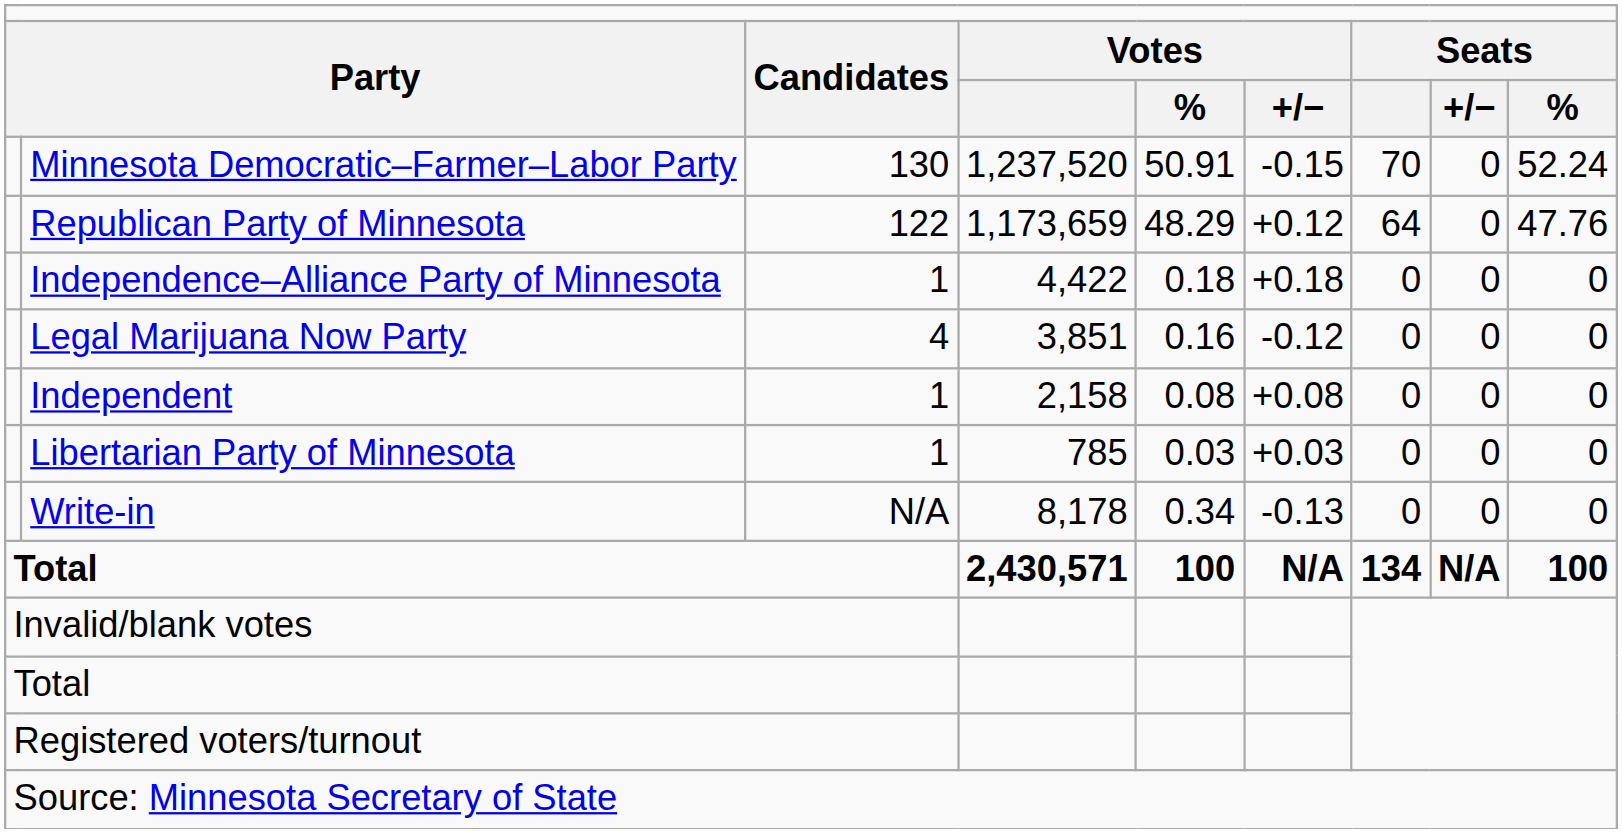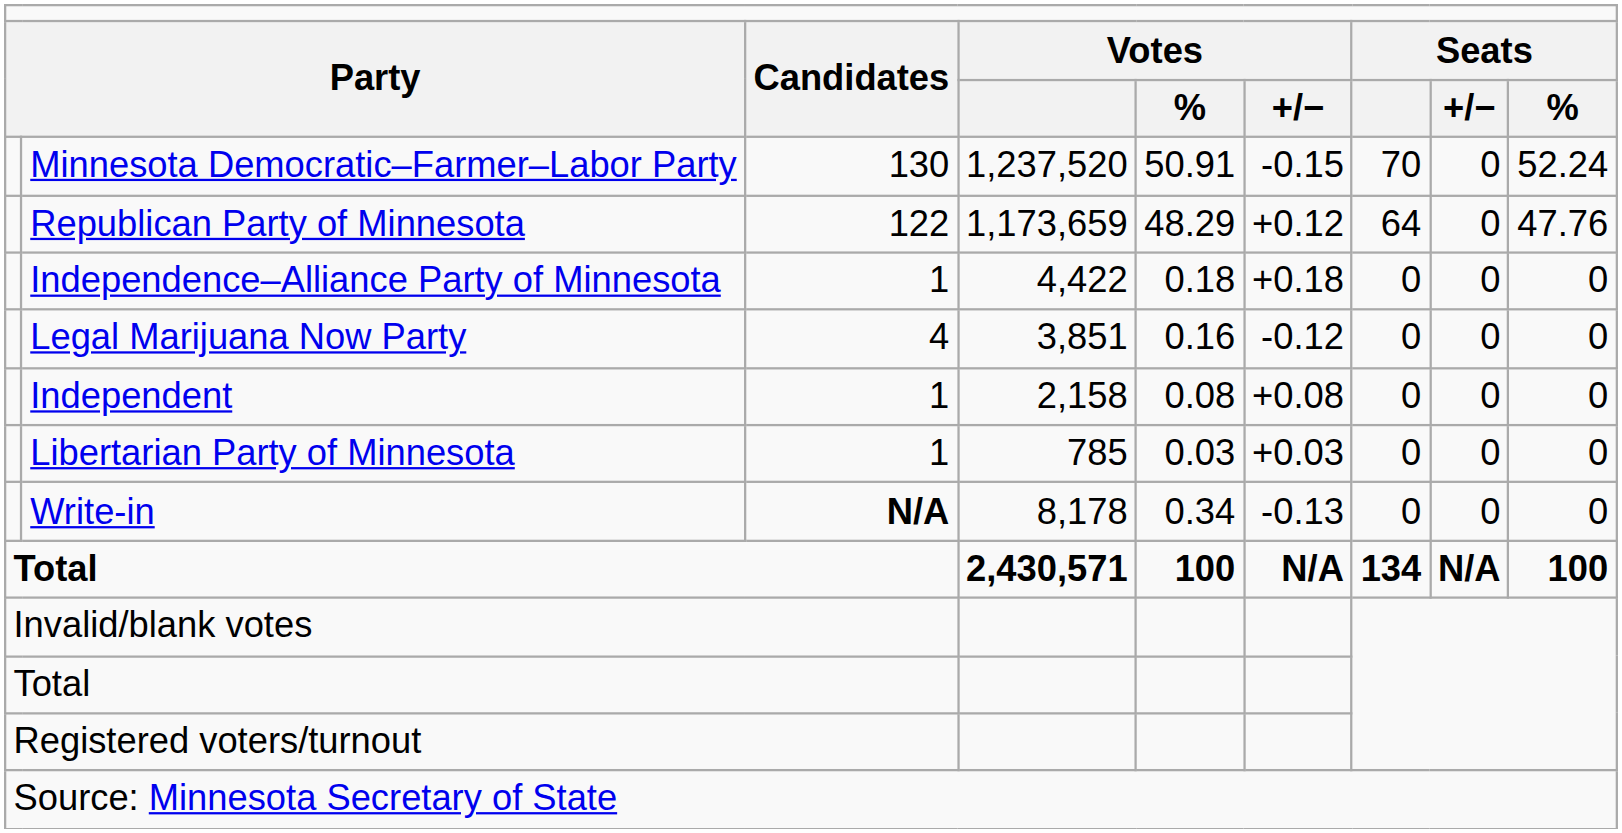Write-in | column 3: normal -> bold
